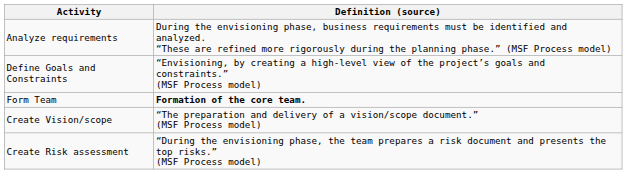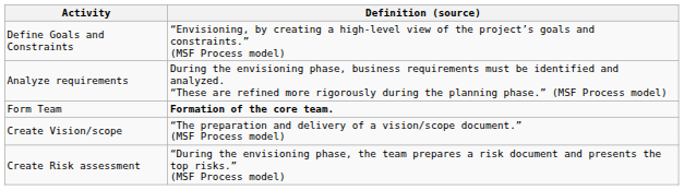rows swapped: Analyze requirements <-> Define Goals and Constraints
